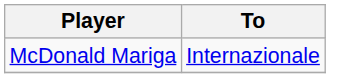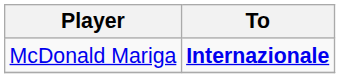McDonald Mariga | To: normal -> bold
